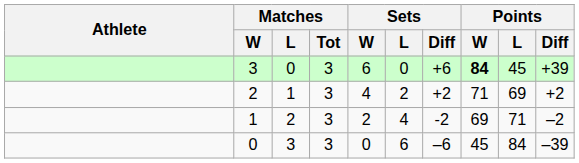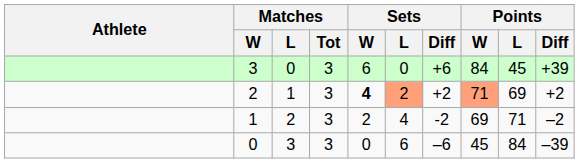row 3 | Points / W: bold -> normal
row 4 | Sets / W: normal -> bold
row 4 | Sets / L: no background -> lightsalmon background
row 4 | Points / W: no background -> lightsalmon background
